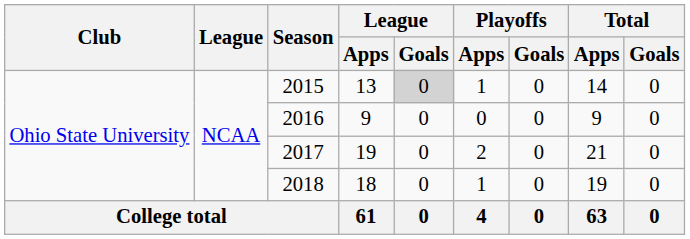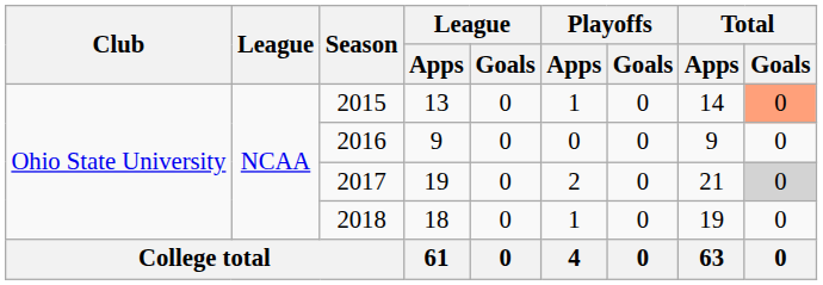2015 | League / Goals: lightgrey background -> no background
2015 | Total / Goals: no background -> lightsalmon background
2017 | Total / Goals: no background -> lightgrey background
